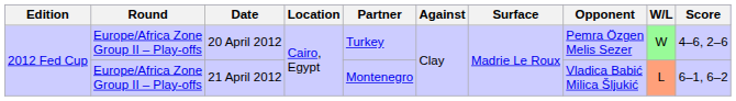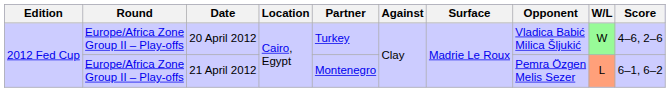20 April 2012 | Opponent: Pemra Özgen Melis Sezer -> Vladica Babić Milica Šljukić
21 April 2012 | Opponent: Vladica Babić Milica Šljukić -> Pemra Özgen Melis Sezer
